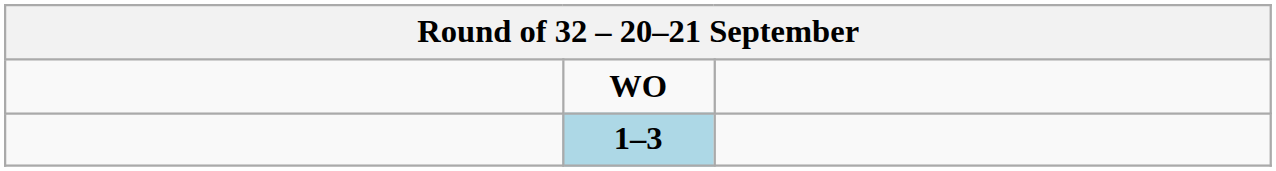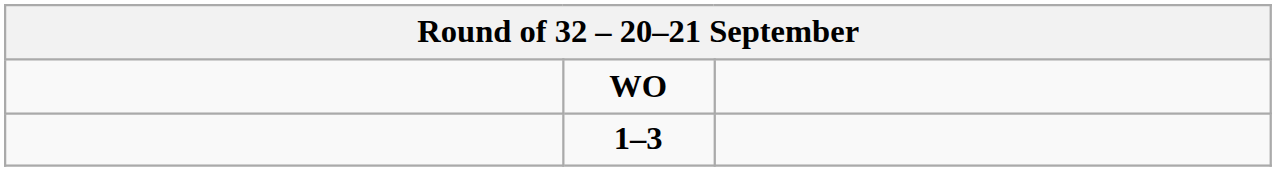row 3 | WO: lightblue background -> no background
